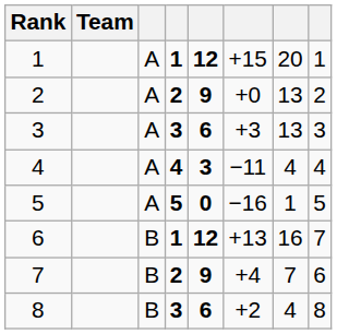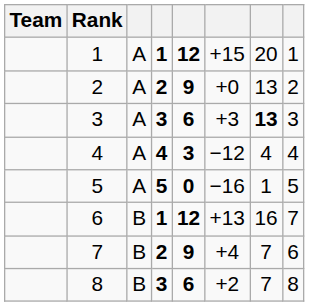columns swapped: Rank <-> Team
row 4 | column 7: normal -> bold
row 5 | column 6: −11 -> −12
row 9 | column 7: 4 -> 7
